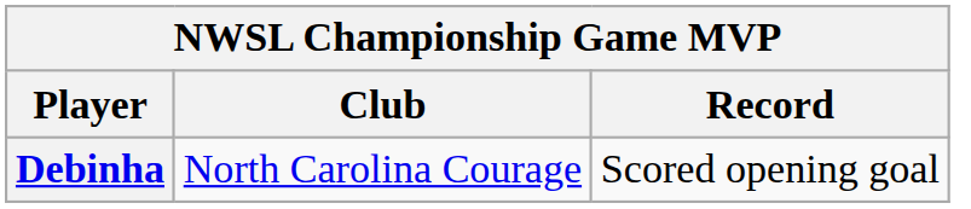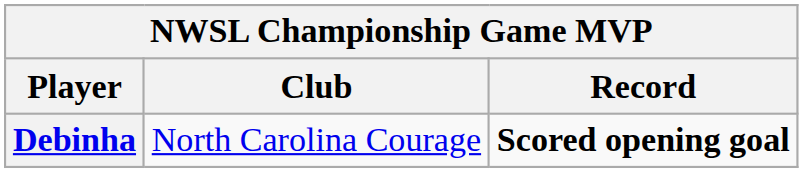Debinha | Record: normal -> bold
